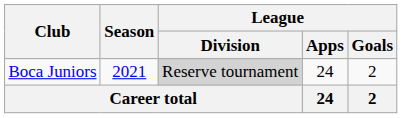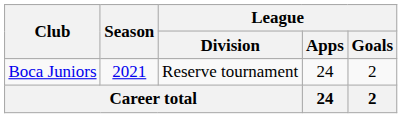Boca Juniors | League / Division: lightgrey background -> no background
